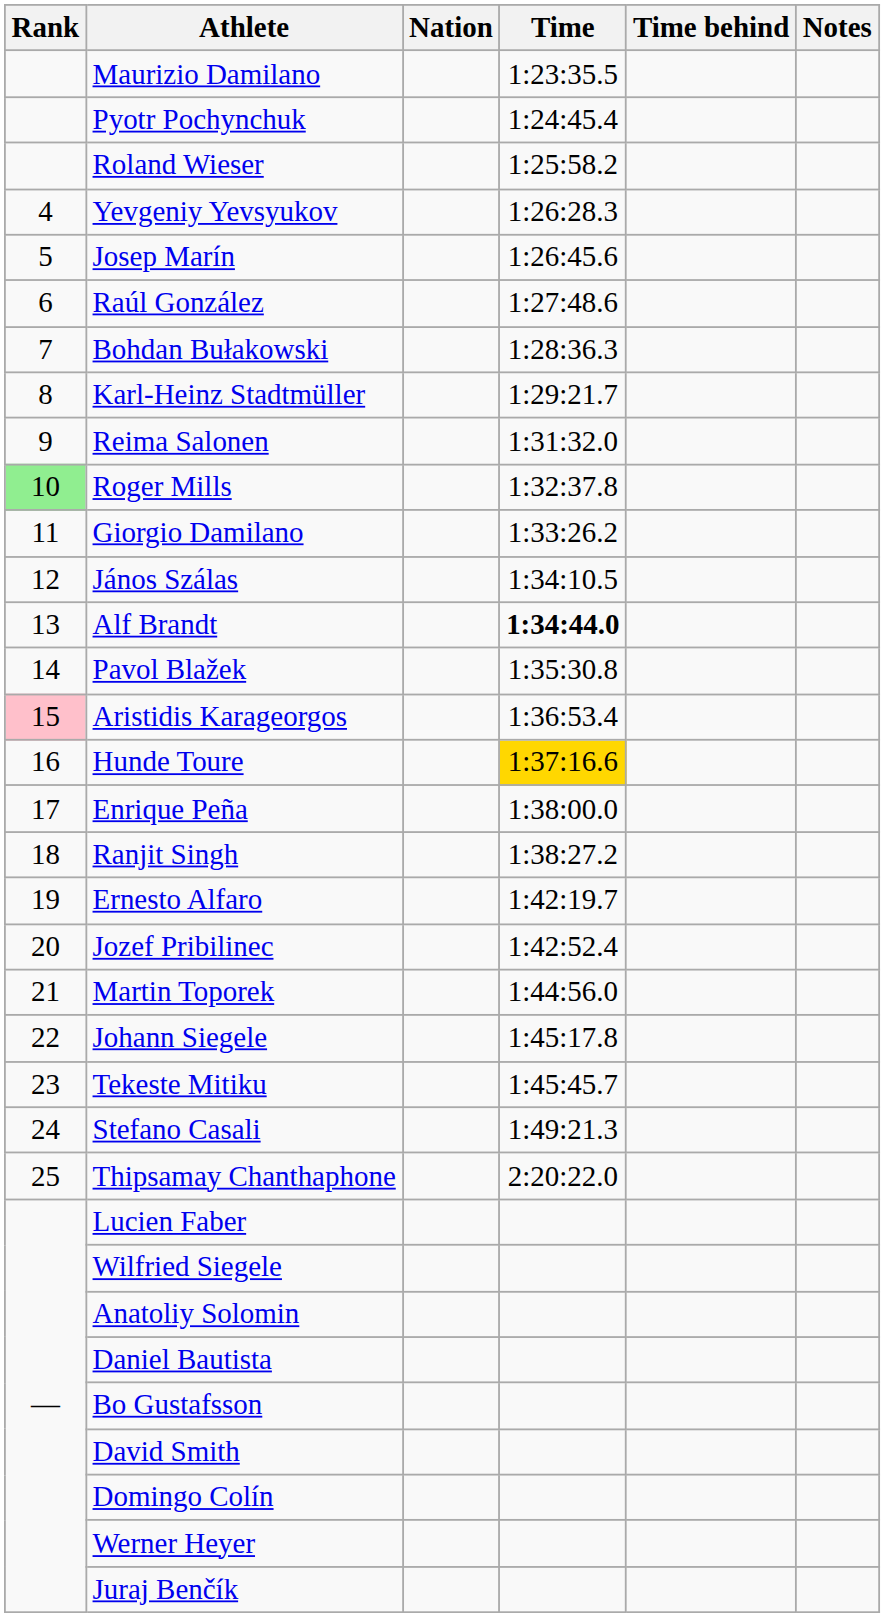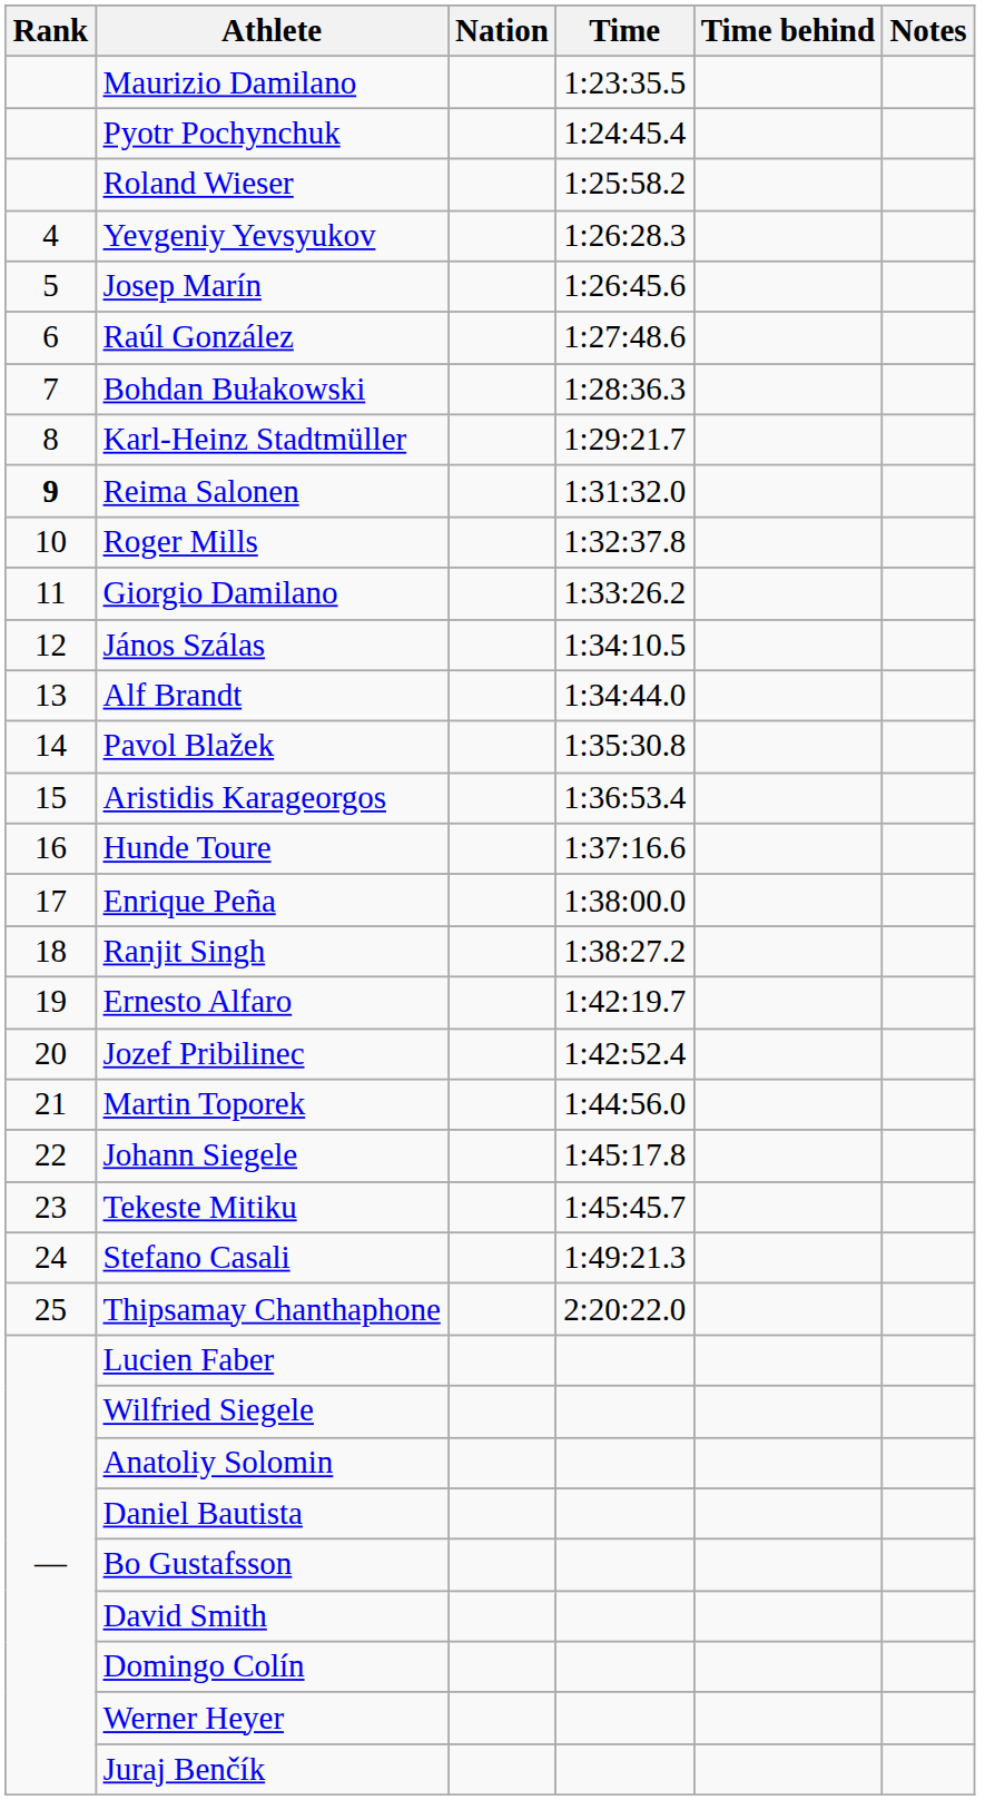Reima Salonen | Rank: normal -> bold
Roger Mills | Rank: lightgreen background -> no background
Alf Brandt | Time: bold -> normal
Aristidis Karageorgos | Rank: pink background -> no background
Hunde Toure | Time: gold background -> no background
